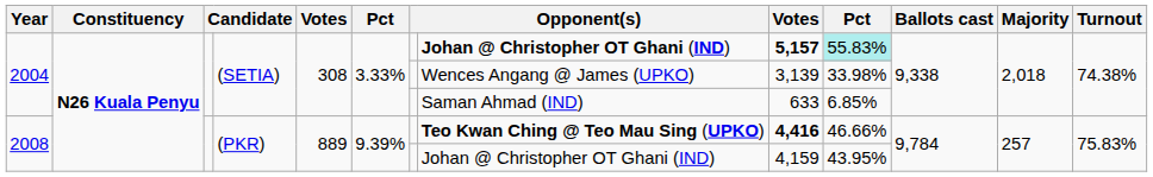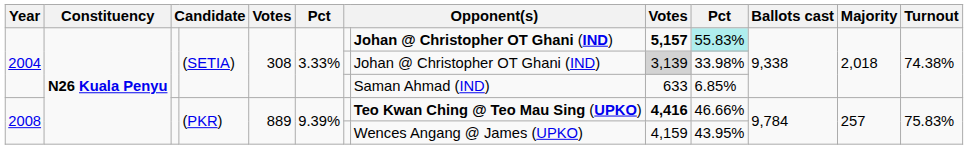row 3 | column 8: Wences Angang @ James (UPKO) -> Johan @ Christopher OT Ghani (IND)
row 3 | column 9: no background -> lightgrey background
row 6 | column 8: Johan @ Christopher OT Ghani (IND) -> Wences Angang @ James (UPKO)
